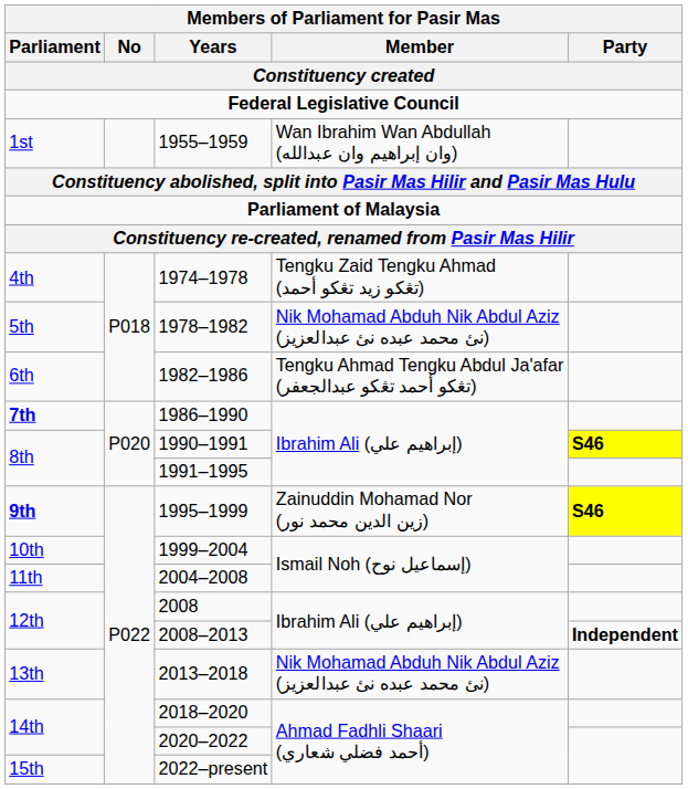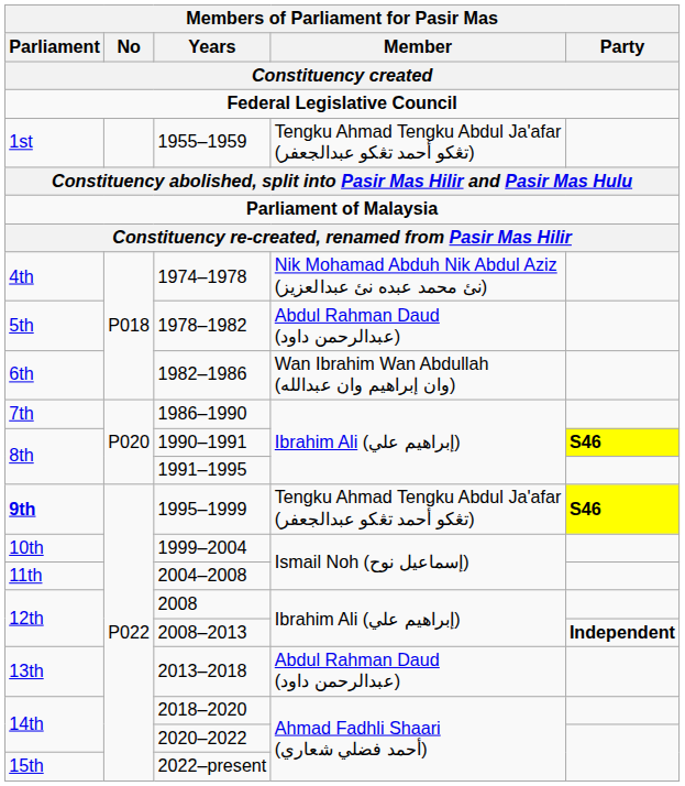1955–1959 | Member: Wan Ibrahim Wan Abdullah (وان إبراهيم وان عبدالله) -> Tengku Ahmad Tengku Abdul Ja'afar (تڠكو أحمد تڠكو عبدالجعفر)
1974–1978 | Member: Tengku Zaid Tengku Ahmad (تڠكو زيد تڠكو أحمد) -> Nik Mohamad Abduh Nik Abdul Aziz (نئ محمد عبده نئ عبدالعزيز)
1978–1982 | Member: Nik Mohamad Abduh Nik Abdul Aziz (نئ محمد عبده نئ عبدالعزيز) -> Abdul Rahman Daud (عبدالرحمن داود)
1982–1986 | Member: Tengku Ahmad Tengku Abdul Ja'afar (تڠكو أحمد تڠكو عبدالجعفر) -> Wan Ibrahim Wan Abdullah (وان إبراهيم وان عبدالله)
1986–1990 | Parliament: bold -> normal
1995–1999 | Member: Zainuddin Mohamad Nor (زين الدين محمد نور) -> Tengku Ahmad Tengku Abdul Ja'afar (تڠكو أحمد تڠكو عبدالجعفر)
2013–2018 | Member: Nik Mohamad Abduh Nik Abdul Aziz (نئ محمد عبده نئ عبدالعزيز) -> Abdul Rahman Daud (عبدالرحمن داود)
